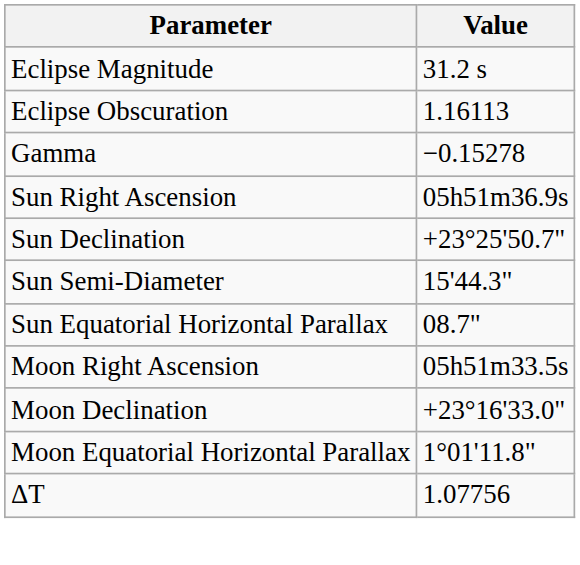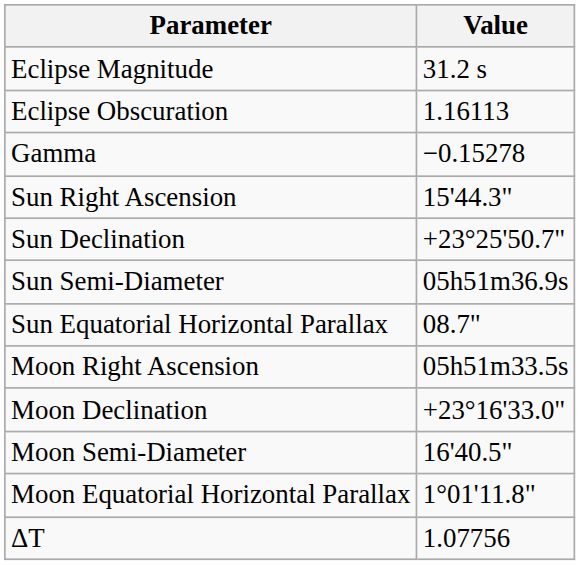Sun Right Ascension | Value: 05h51m36.9s -> 15'44.3"
Sun Semi-Diameter | Value: 15'44.3" -> 05h51m36.9s
+ row: Moon Semi-Diameter | 16'40.5"
